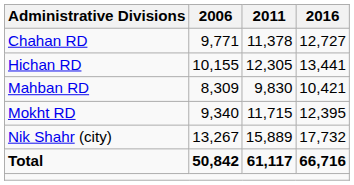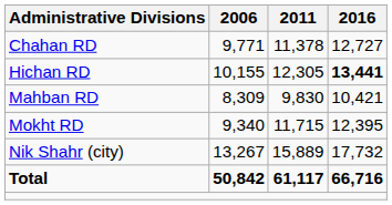Hichan RD | 2016: normal -> bold
